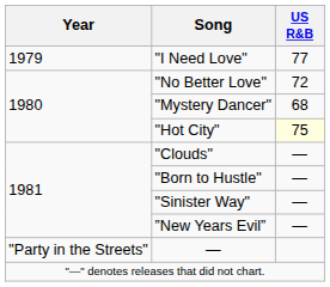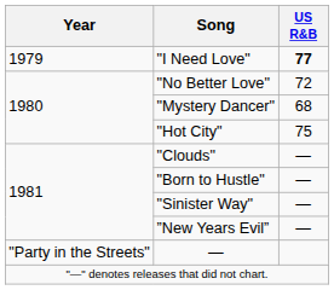"I Need Love" | US R&B: normal -> bold
"Hot City" | US R&B: lightyellow background -> no background
